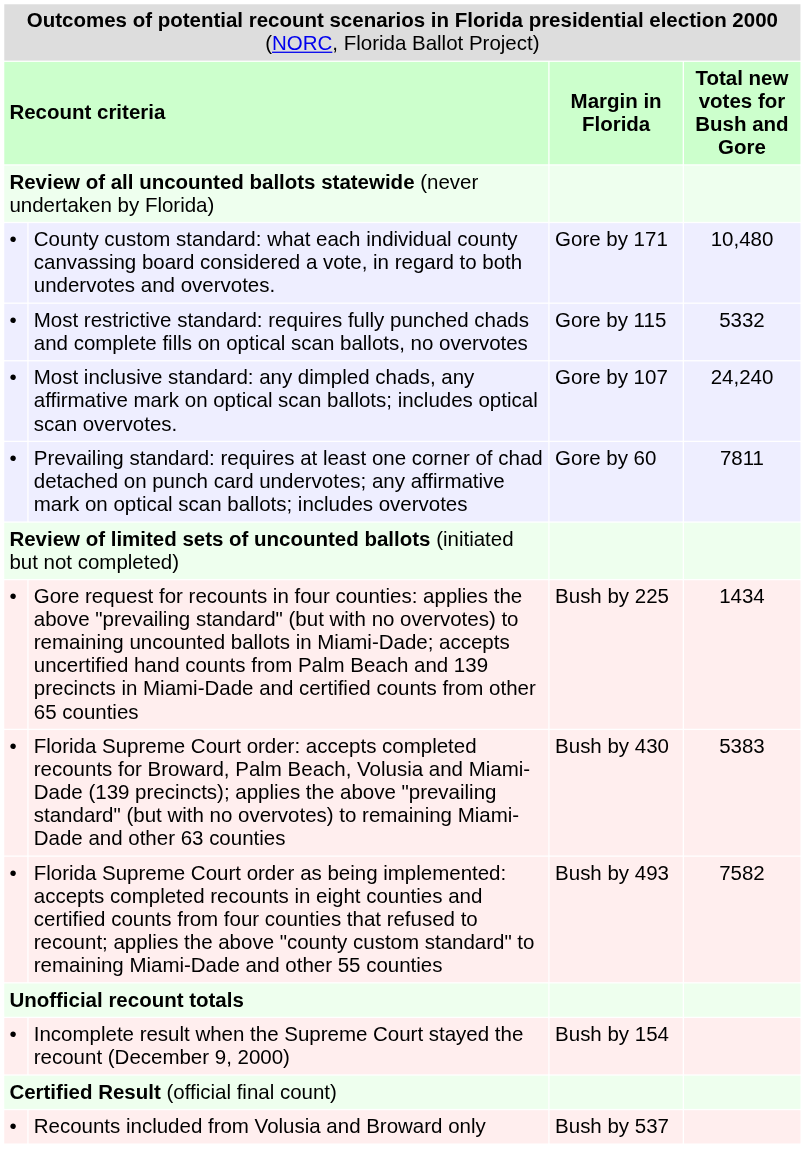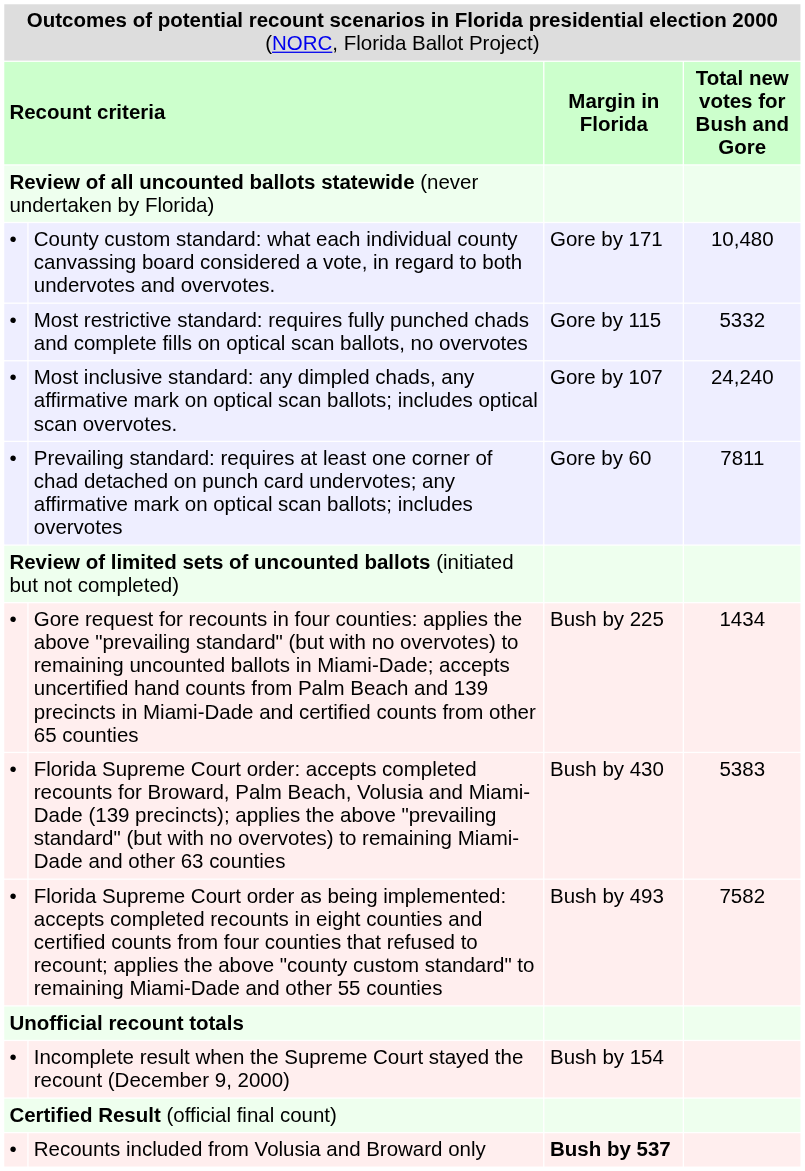Recounts included from Volusia and Broward only | column 3: normal -> bold
